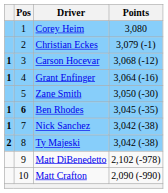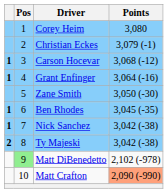Ben Rhodes | Pos: bold -> normal
Matt DiBenedetto | Pos: no background -> lightgreen background
Matt Crafton | Points: no background -> lightsalmon background
